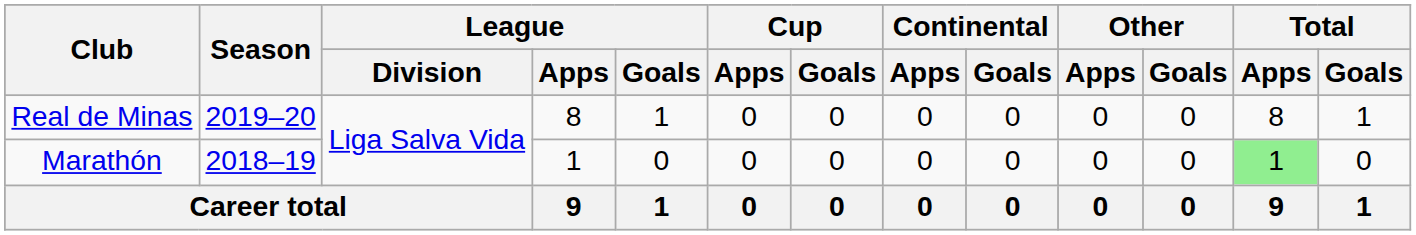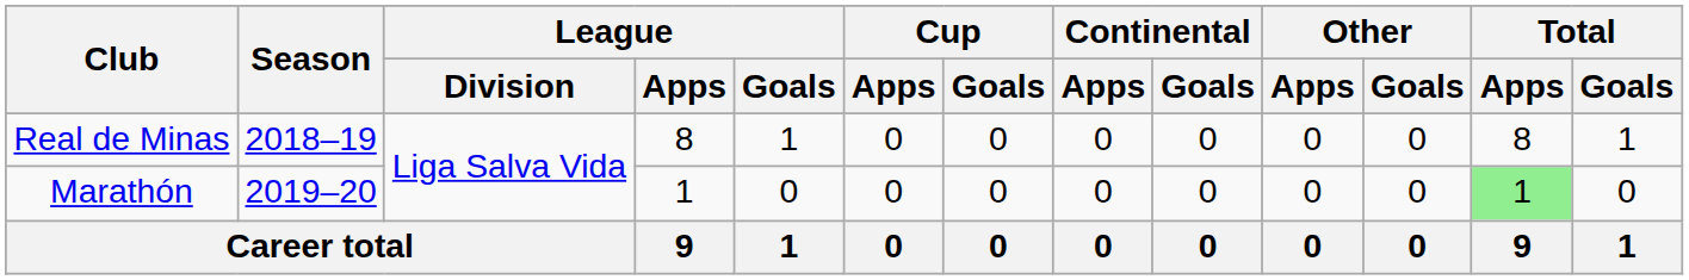Real de Minas | Season: 2019–20 -> 2018–19
Marathón | Season: 2018–19 -> 2019–20
